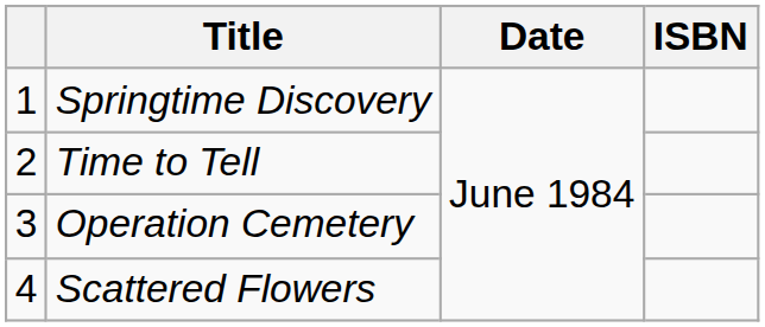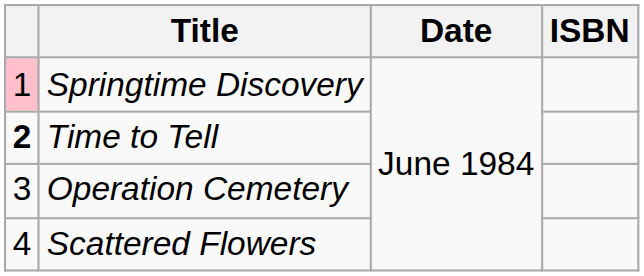Springtime Discovery | column 1: no background -> pink background
Time to Tell | column 1: normal -> bold
